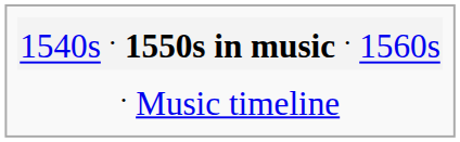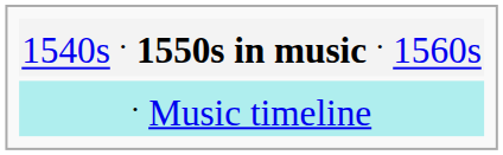row 2 | column 1: no background -> paleturquoise background
